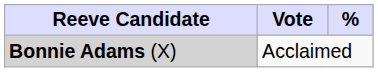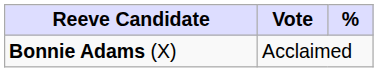Bonnie Adams (X) | Reeve Candidate: lightgrey background -> no background
